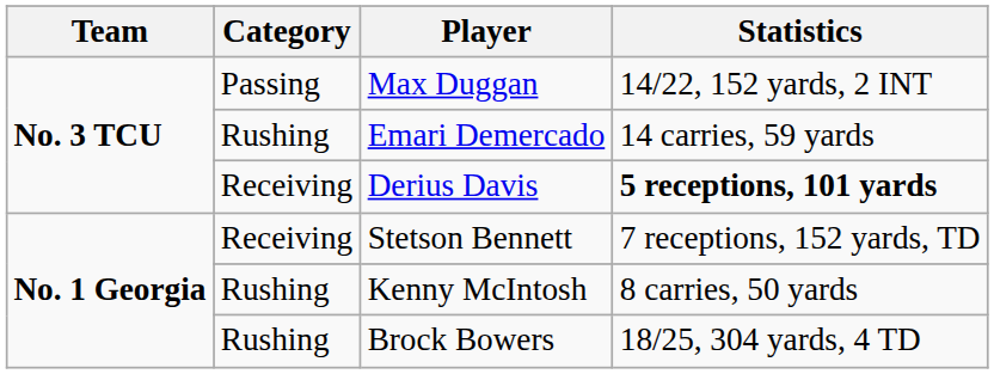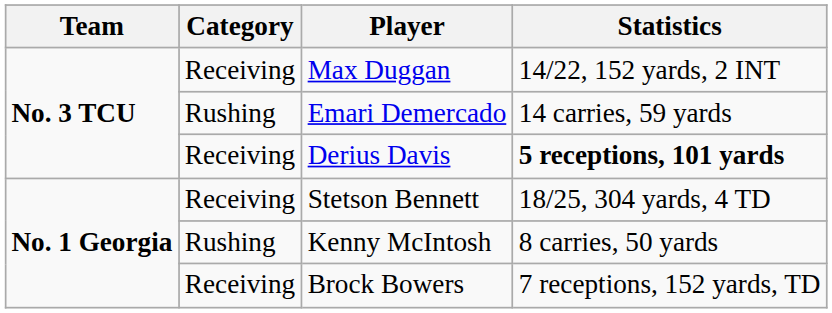Max Duggan | Category: Passing -> Receiving
Stetson Bennett | Statistics: 7 receptions, 152 yards, TD -> 18/25, 304 yards, 4 TD
Brock Bowers | Category: Rushing -> Receiving
Brock Bowers | Statistics: 18/25, 304 yards, 4 TD -> 7 receptions, 152 yards, TD
